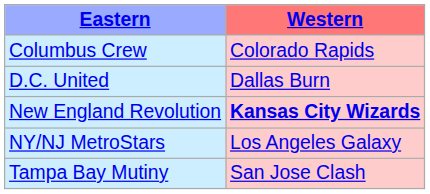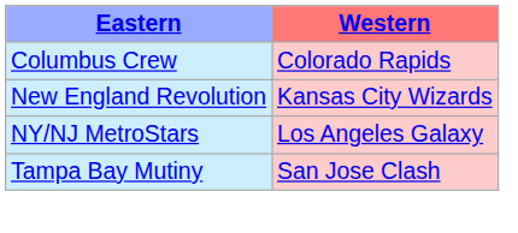- row: D.C. United | Dallas Burn
New England Revolution | Western: bold -> normal
